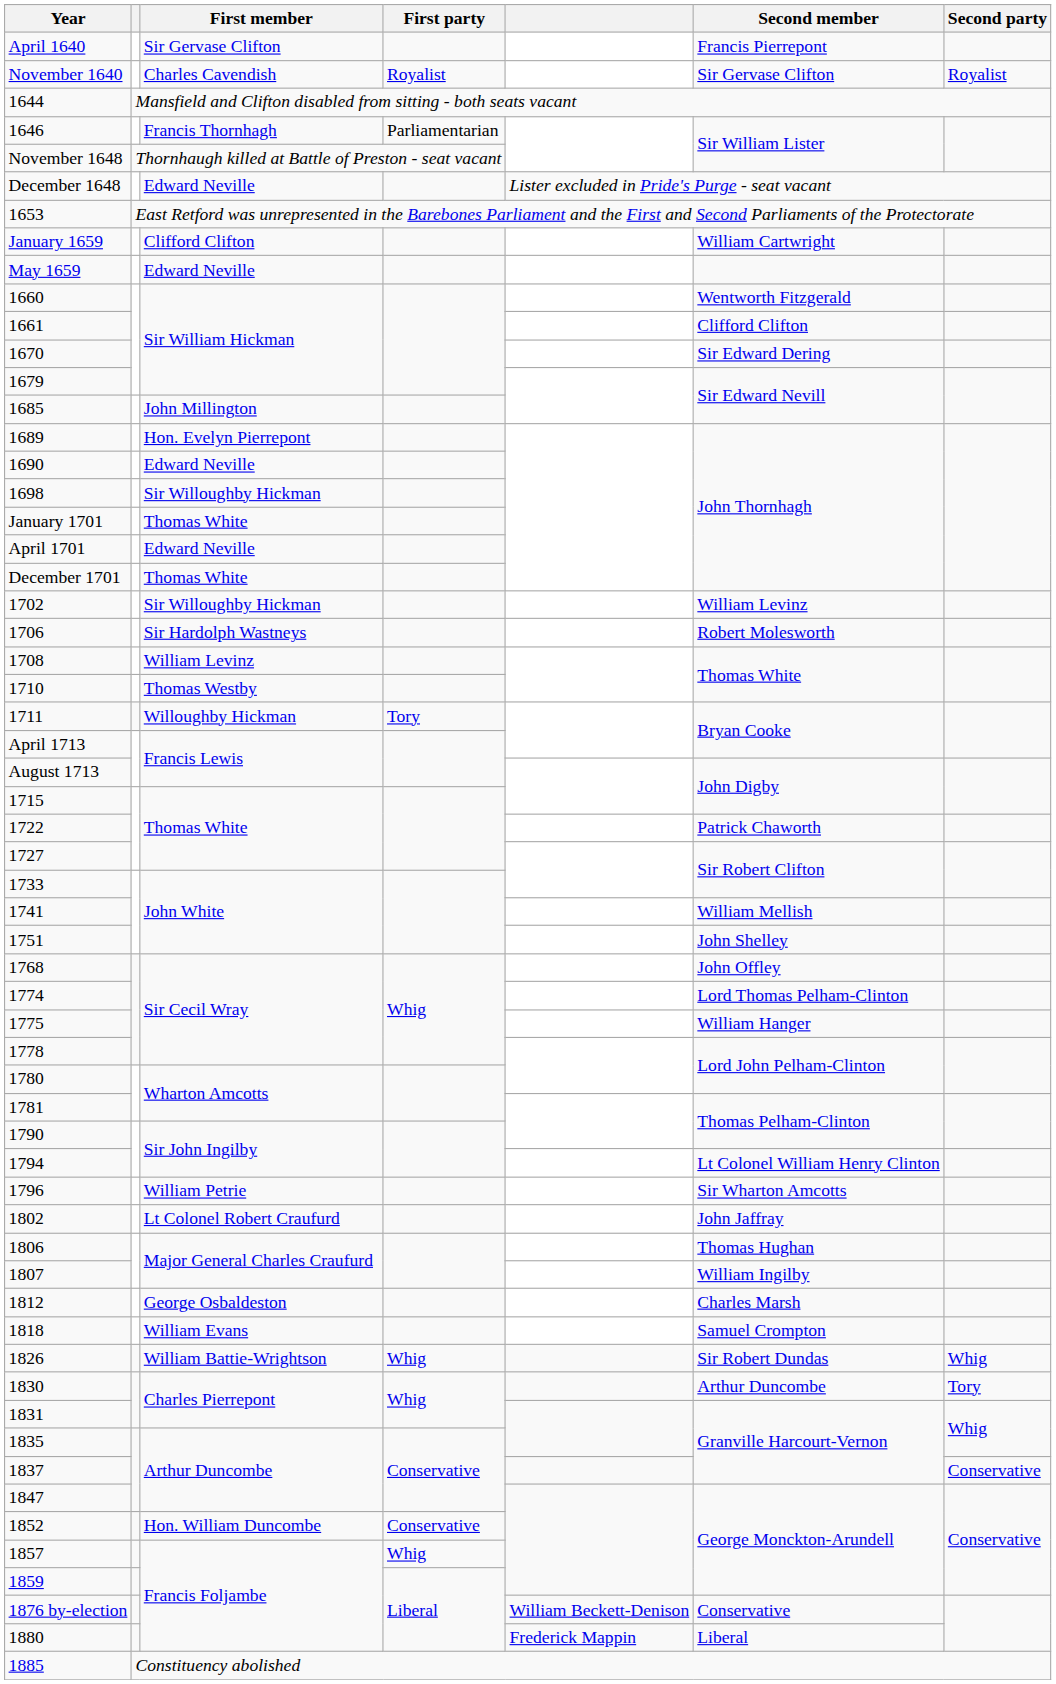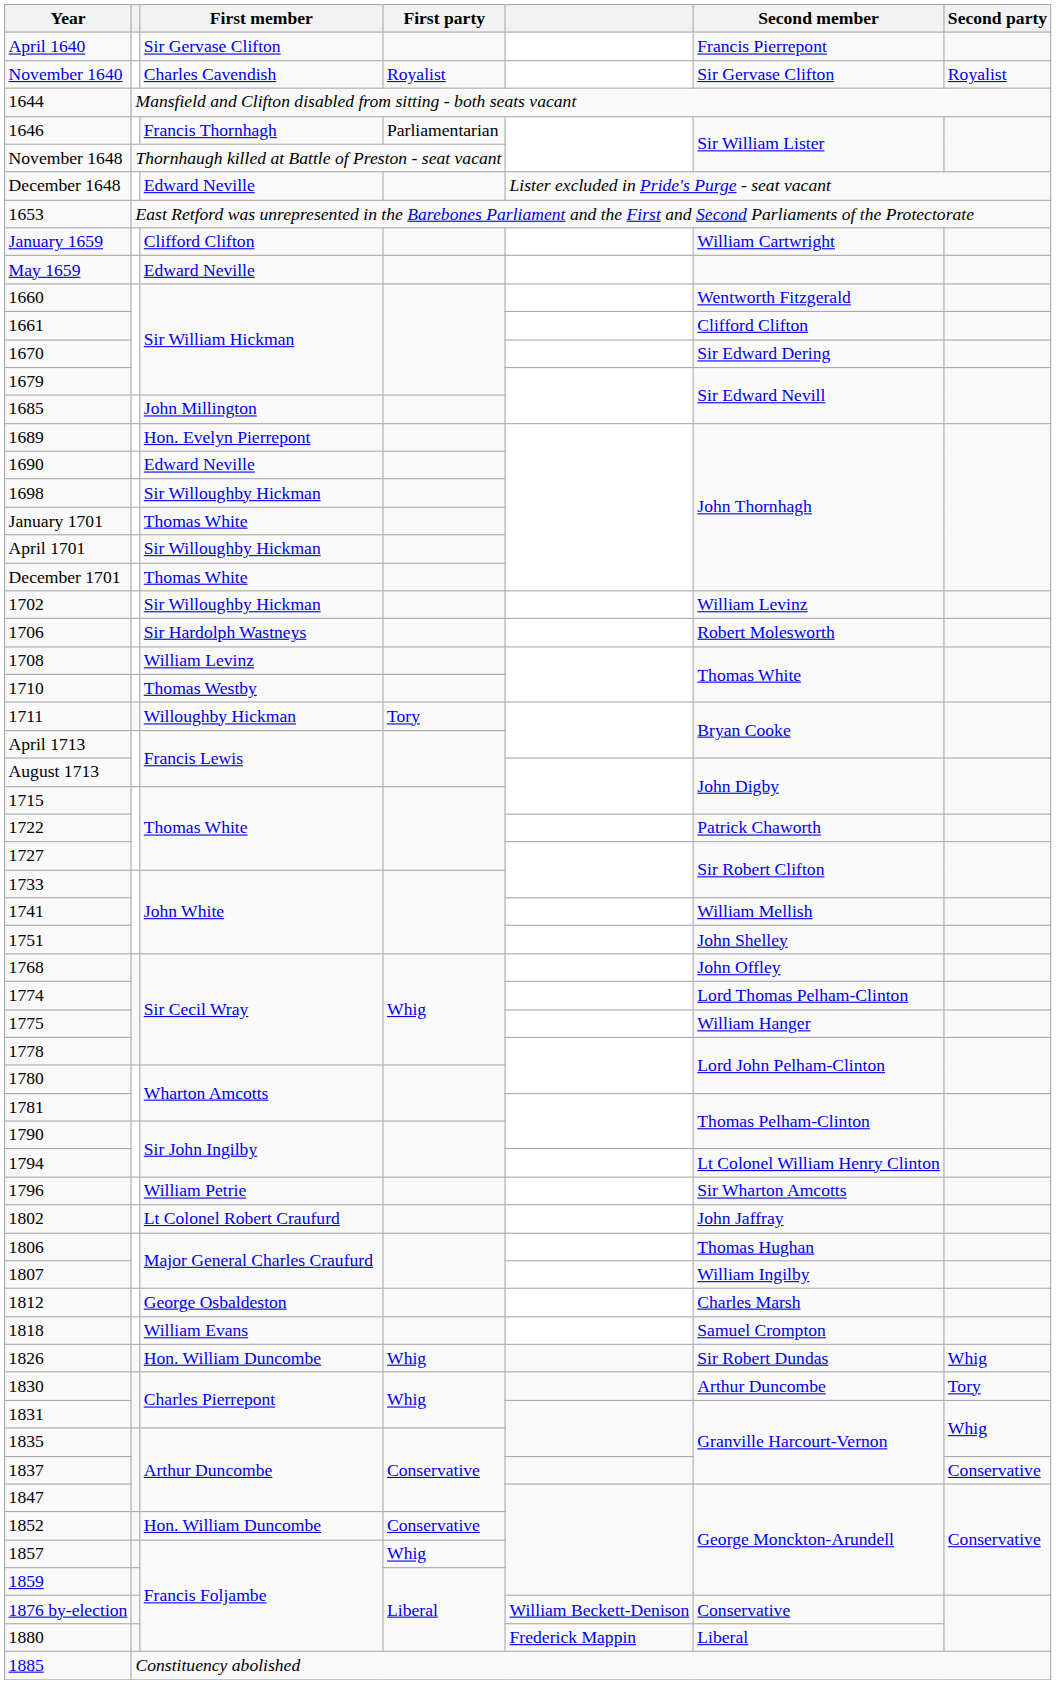April 1701 | First member: Edward Neville -> Sir Willoughby Hickman
1826 | First member: William Battie-Wrightson -> Hon. William Duncombe
